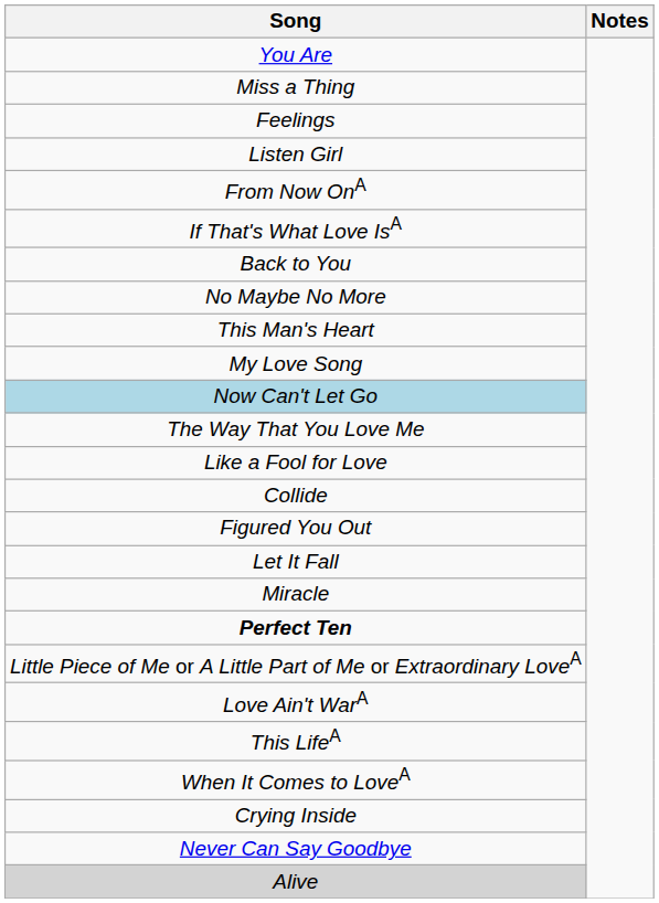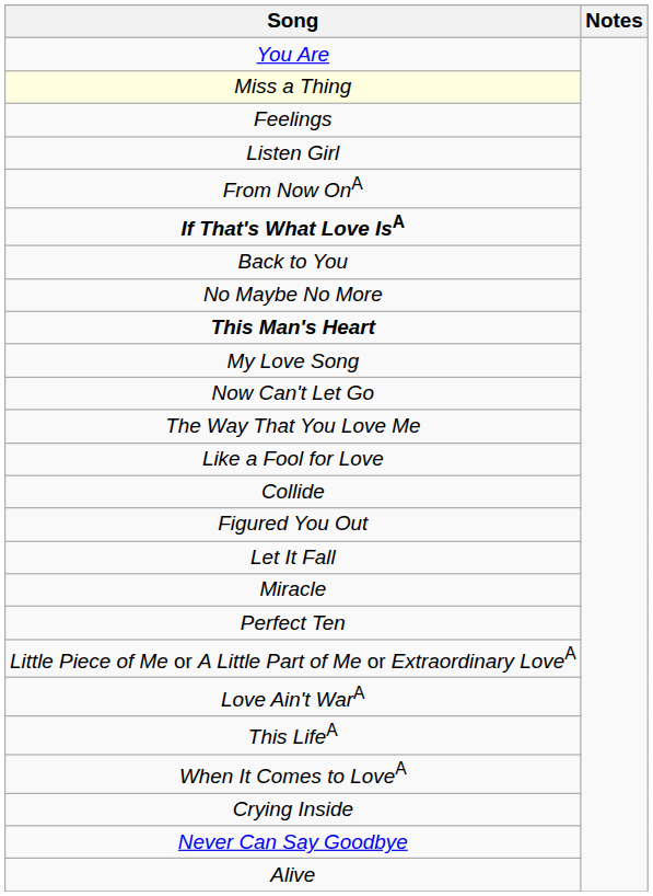Miss a Thing | Song: no background -> lightyellow background
If That's What Love IsA | Song: normal -> bold
This Man's Heart | Song: normal -> bold
Now Can't Let Go | Song: lightblue background -> no background
Perfect Ten | Song: bold -> normal
Alive | Song: lightgrey background -> no background
